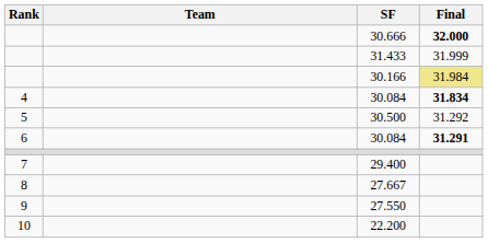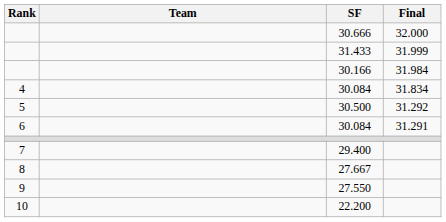30.666 | Final: bold -> normal
30.166 | Final: khaki background -> no background
4 / 30.084 | Final: bold -> normal
6 / 30.084 | Final: bold -> normal
